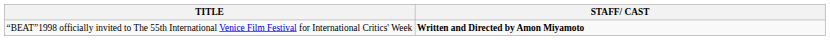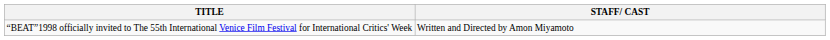row 2 | STAFF/ CAST: bold -> normal
